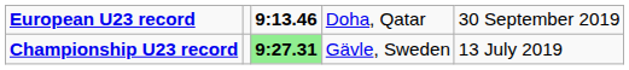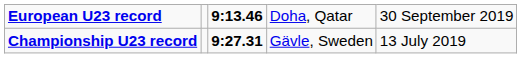Championship U23 record | column 3: lightgreen background -> no background
